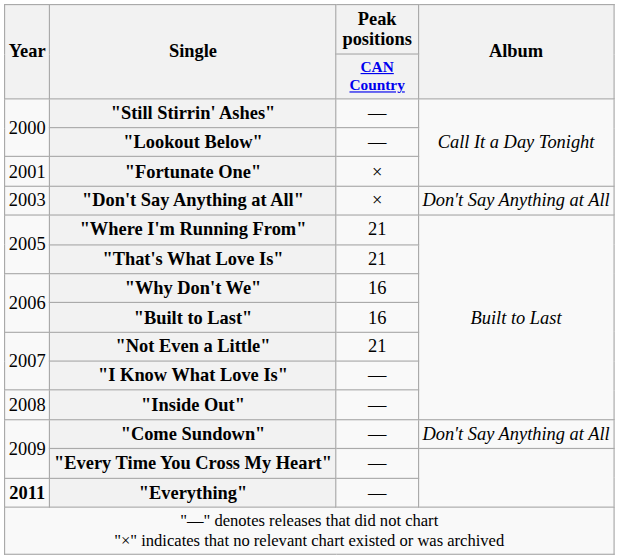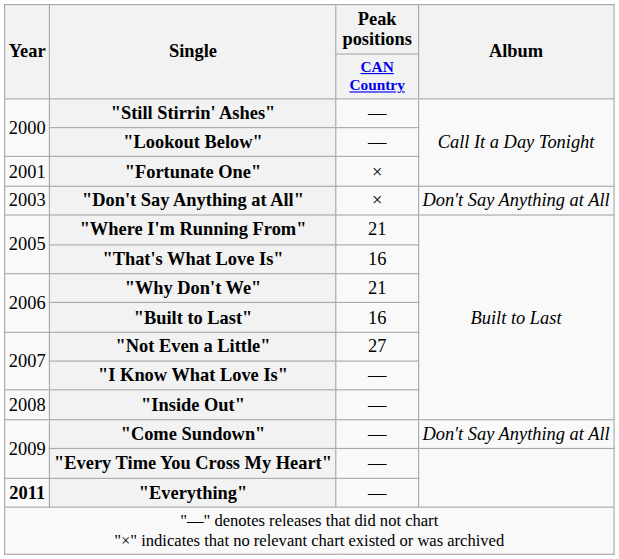"That's What Love Is" | Peak positions / CAN Country: 21 -> 16
"Why Don't We" | Peak positions / CAN Country: 16 -> 21
"Not Even a Little" | Peak positions / CAN Country: 21 -> 27
